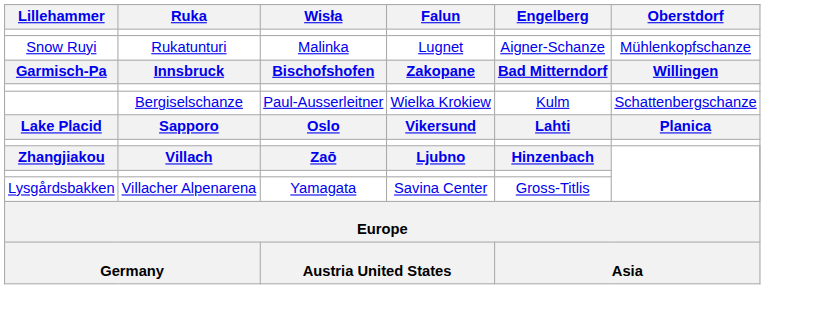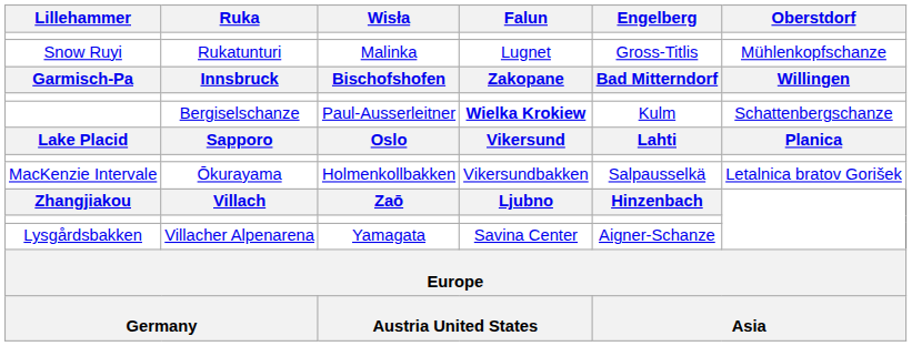Rukatunturi | Engelberg: Aigner-Schanze -> Gross-Titlis
Bergiselschanze | Falun: normal -> bold
+ row: MacKenzie Intervale | Ōkurayama | Holmenkollbakken | Vikersundbakken | Salpausselkä | Letalnica bratov Gorišek
Villacher Alpenarena | Engelberg: Gross-Titlis -> Aigner-Schanze
